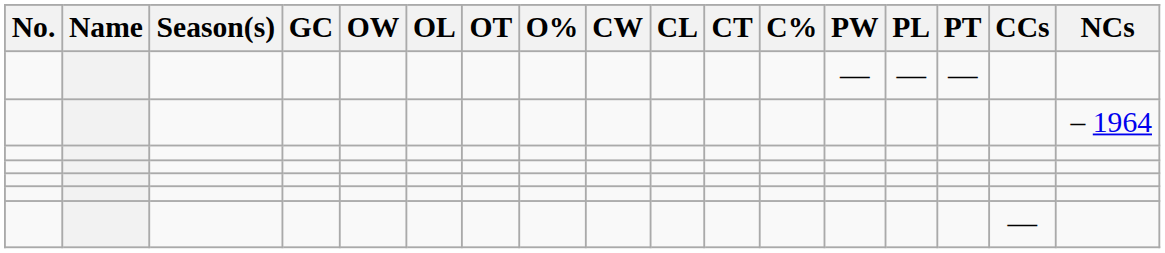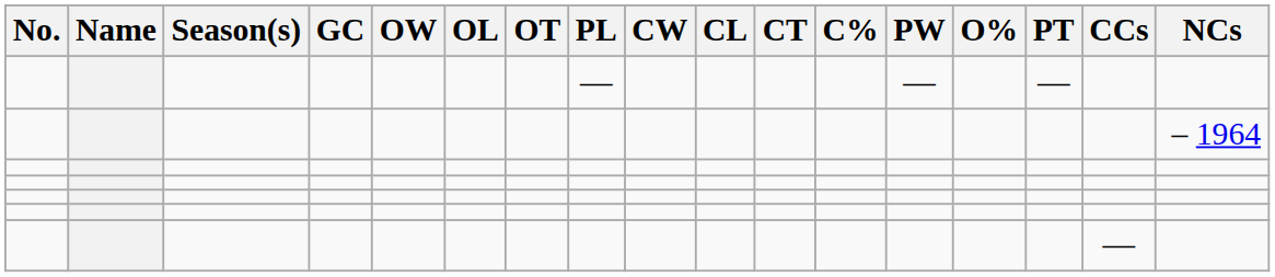columns swapped: O% <-> PL
